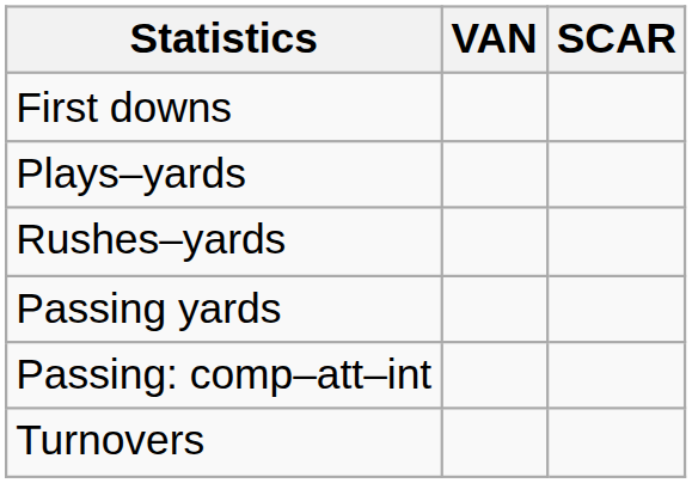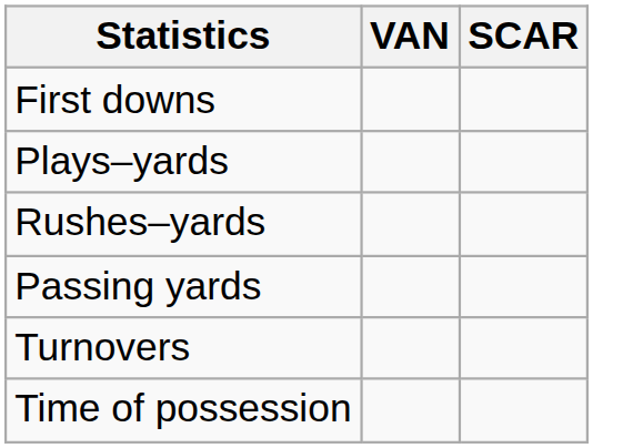- row: Passing: comp–att–int
+ row: Time of possession
